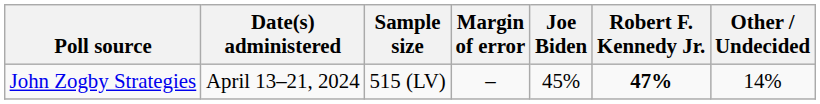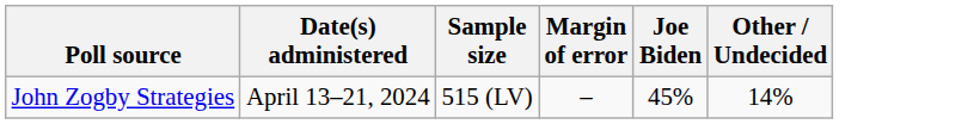- column: Robert F. Kennedy Jr. | 47%
